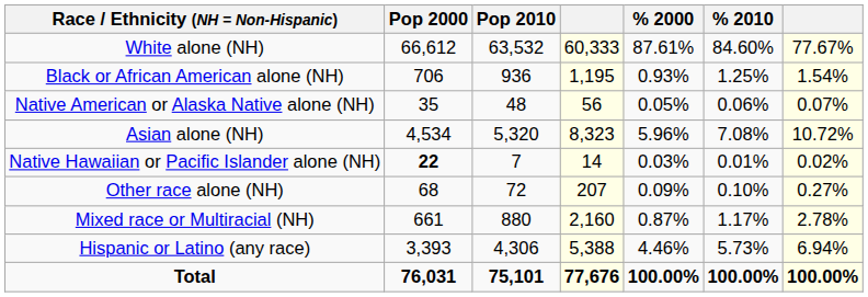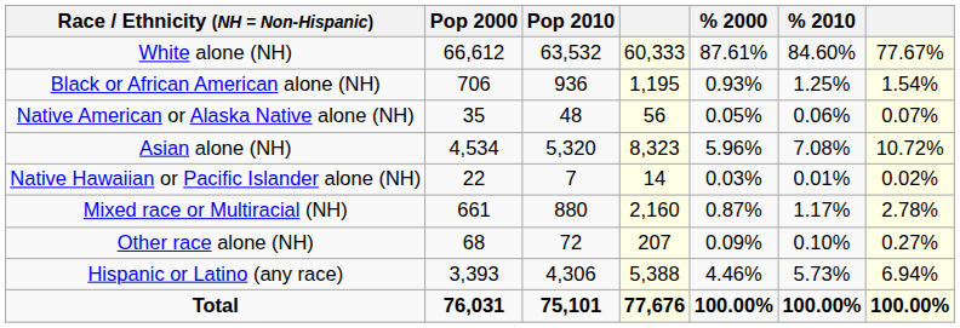Native Hawaiian or Pacific Islander alone (NH) | Pop 2000: bold -> normal
rows swapped: Other race alone (NH) <-> Mixed race or Multiracial (NH)
